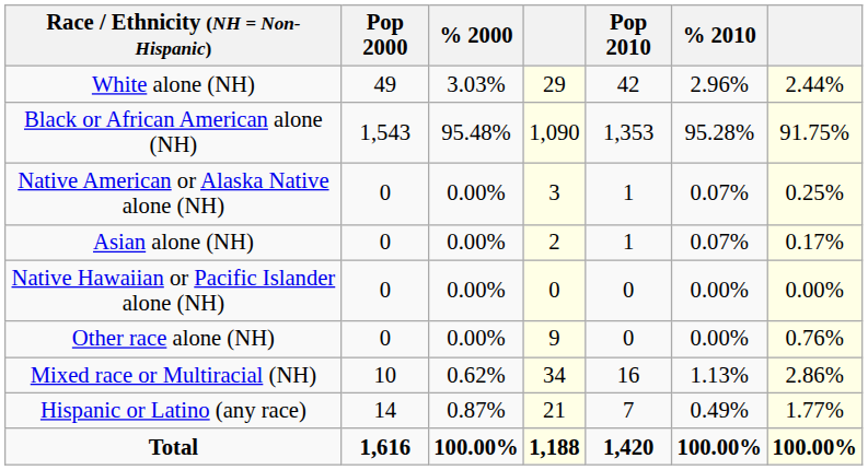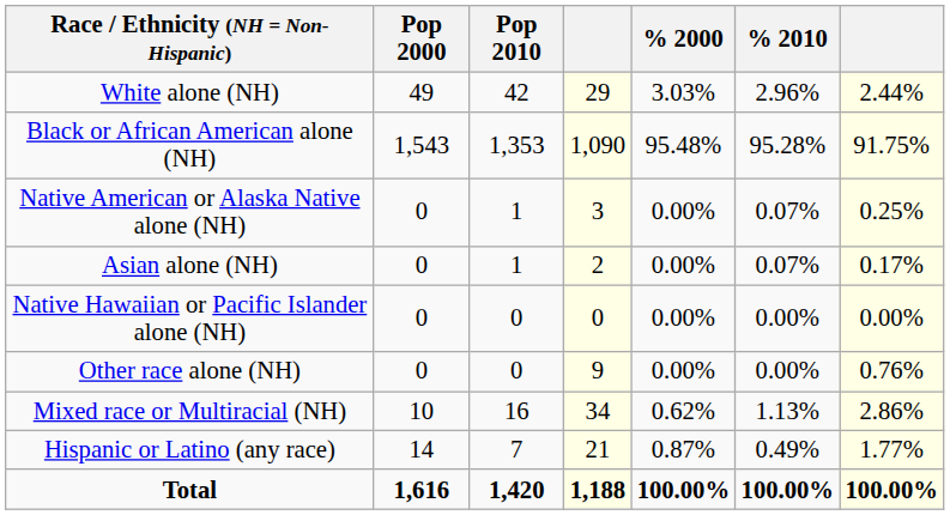columns swapped: Pop 2010 <-> % 2000
